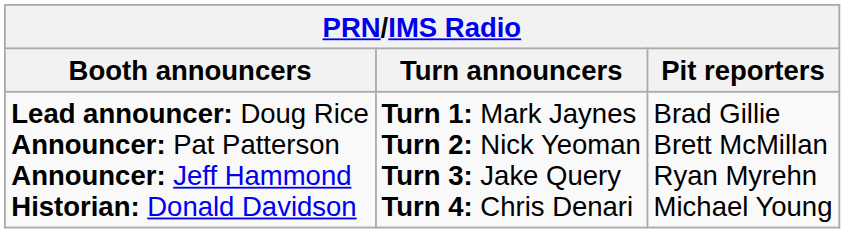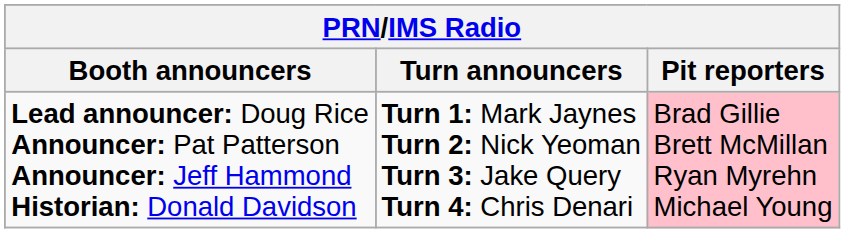row 3 | Pit reporters: no background -> pink background
